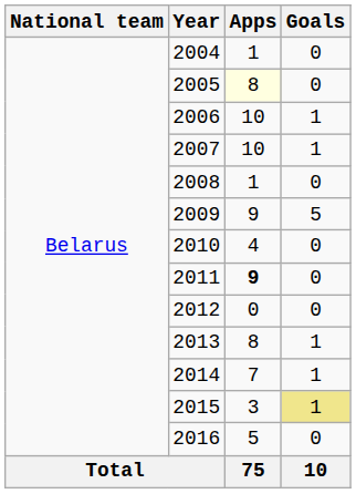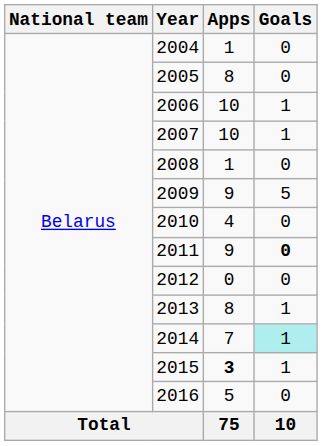2005 | Apps: lightyellow background -> no background
2011 | Apps: bold -> normal
2011 | Goals: normal -> bold
2014 | Goals: no background -> paleturquoise background
2015 | Apps: normal -> bold
2015 | Goals: khaki background -> no background
